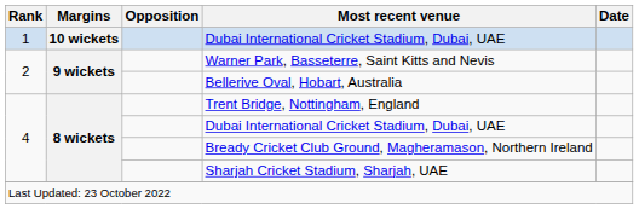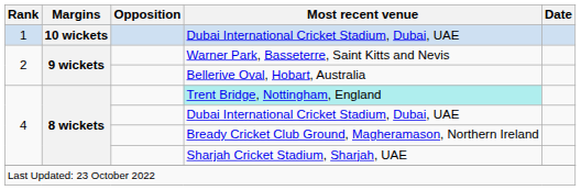Trent Bridge, Nottingham, England | Most recent venue: no background -> paleturquoise background
